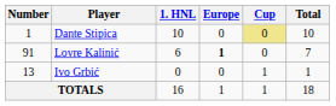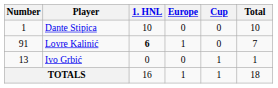Dante Stipica | Cup: khaki background -> no background
Lovre Kalinić | 1. HNL: normal -> bold
Lovre Kalinić | Europe: bold -> normal
